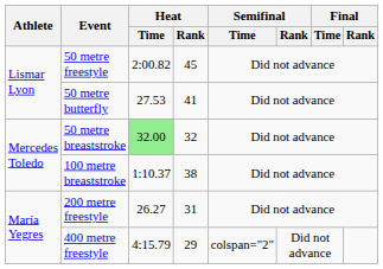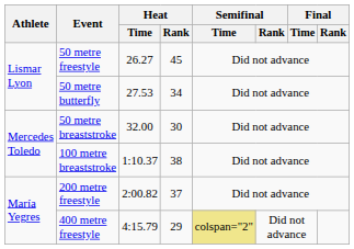50 metre freestyle | Heat / Time: 2:00.82 -> 26.27
50 metre butterfly | Heat / Rank: 41 -> 34
50 metre breaststroke | Heat / Time: lightgreen background -> no background
50 metre breaststroke | Heat / Rank: 32 -> 30
200 metre freestyle | Heat / Time: 26.27 -> 2:00.82
200 metre freestyle | Heat / Rank: 31 -> 37
400 metre freestyle | Semifinal / Time: no background -> khaki background
